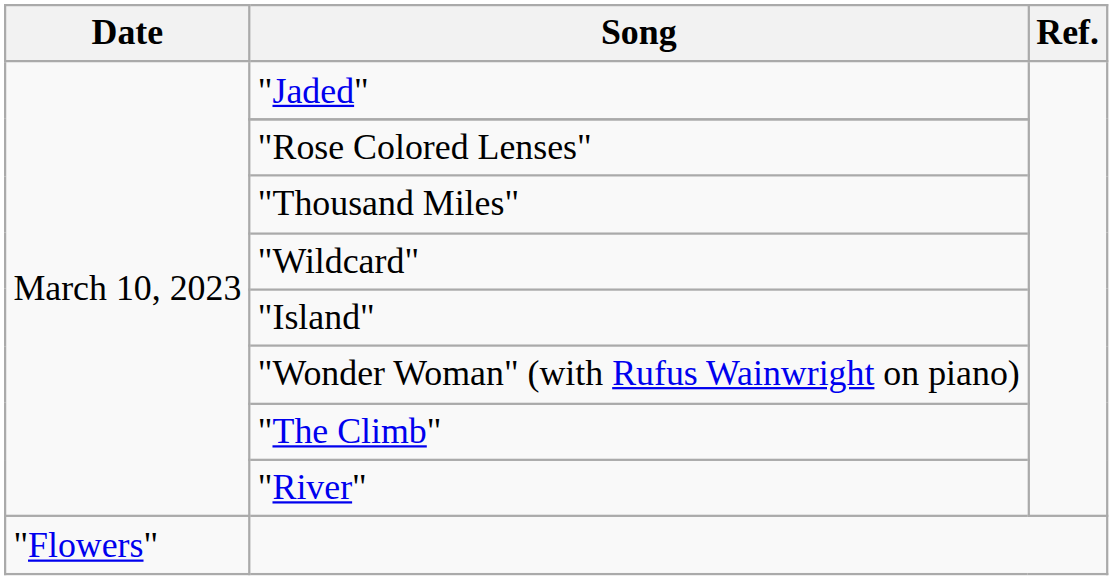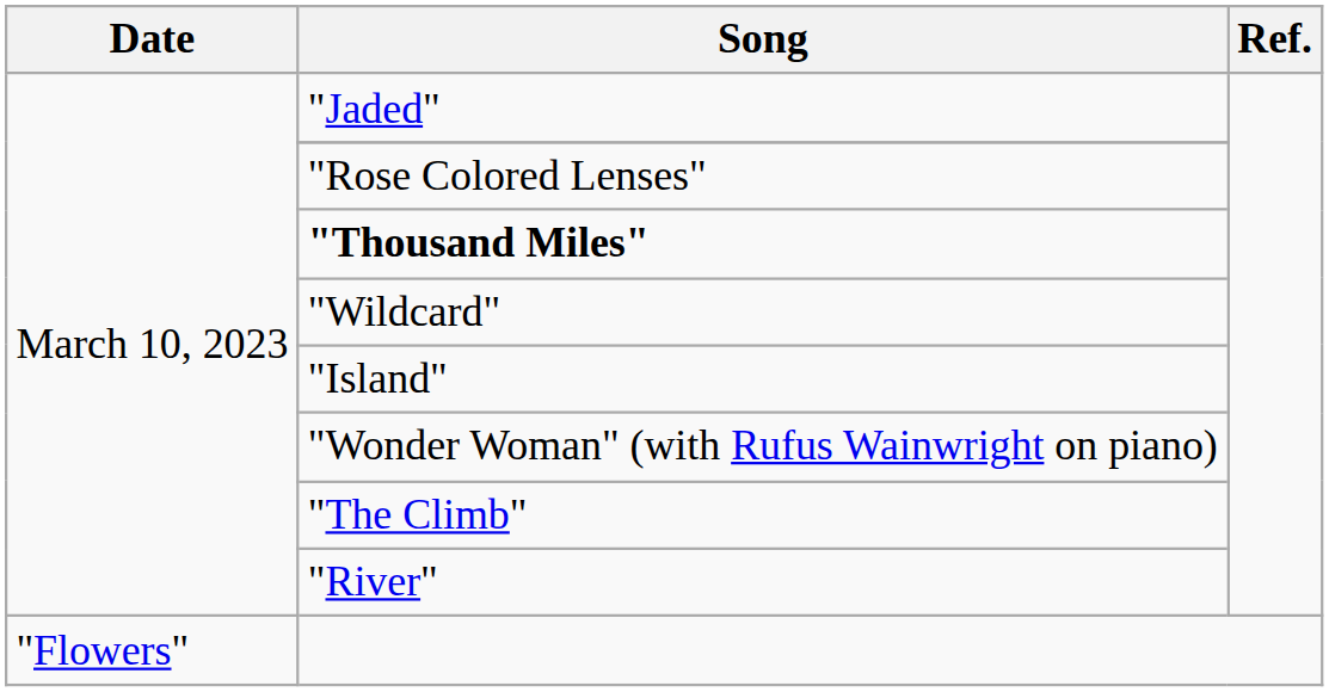"Thousand Miles" | Song: normal -> bold
